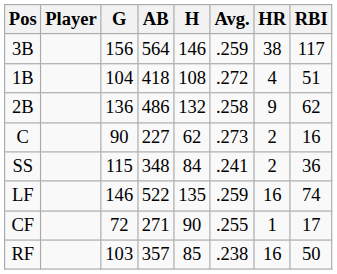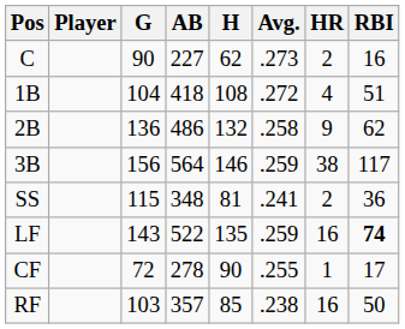rows swapped: C <-> 3B
SS | H: 84 -> 81
LF | G: 146 -> 143
LF | RBI: normal -> bold
CF | AB: 271 -> 278
